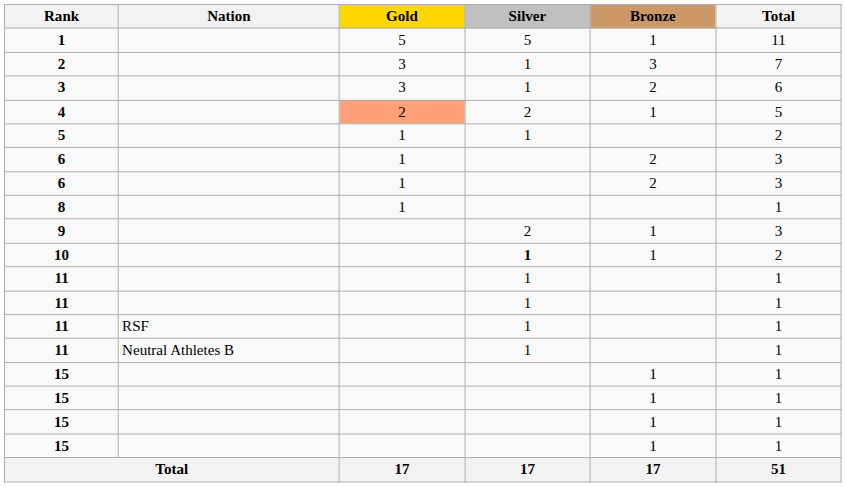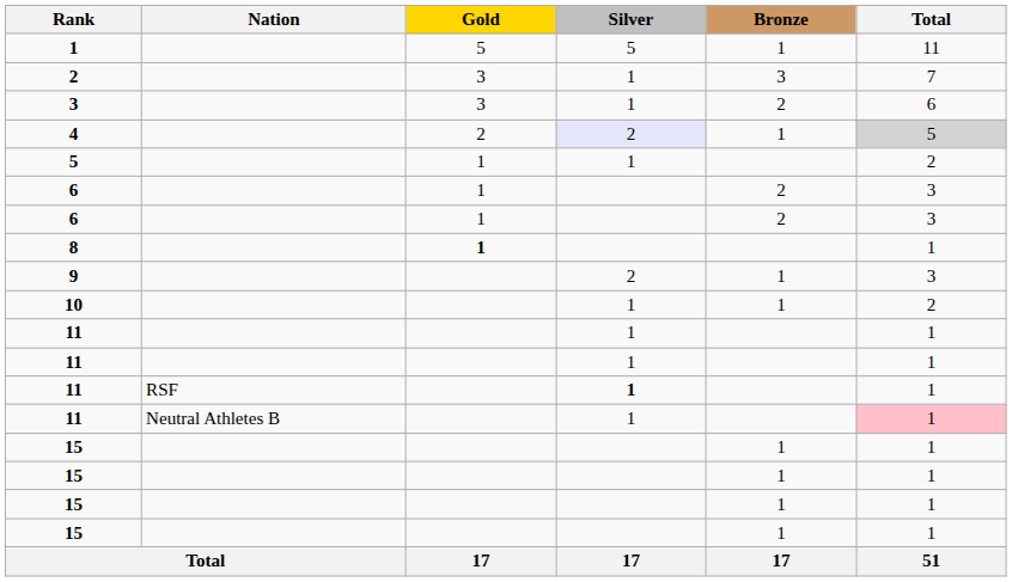4 | Gold: lightsalmon background -> no background
4 | Silver: no background -> lavender background
4 | Total: no background -> lightgrey background
8 | Gold: normal -> bold
10 | Silver: bold -> normal
11 / RSF | Silver: normal -> bold
11 / Neutral Athletes B | Total: no background -> pink background
